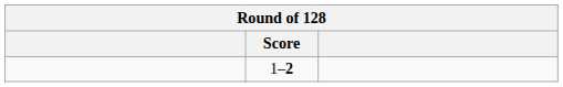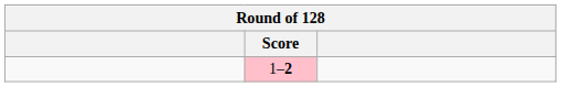row 3 | Score: no background -> pink background
